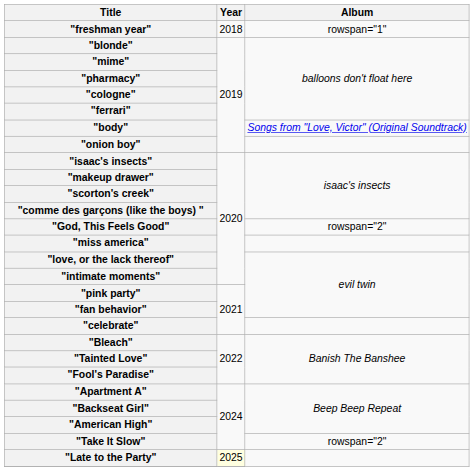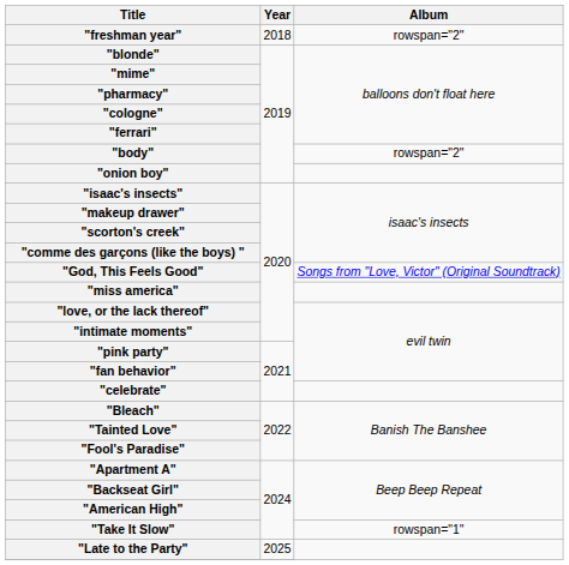"freshman year" | Album: rowspan="1" -> rowspan="2"
"body" | Album: Songs from "Love, Victor" (Original Soundtrack) -> rowspan="2"
"God, This Feels Good" | Album: rowspan="2" -> Songs from "Love, Victor" (Original Soundtrack)
"Take It Slow" | Album: rowspan="2" -> rowspan="1"
"Late to the Party" | Year: lightyellow background -> no background
